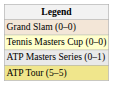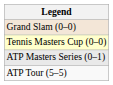row 5 | column 1: khaki background -> no background
